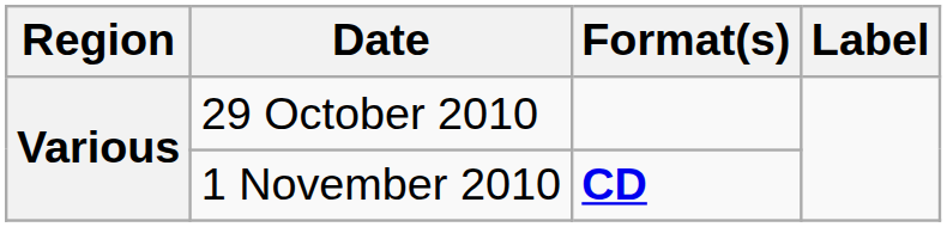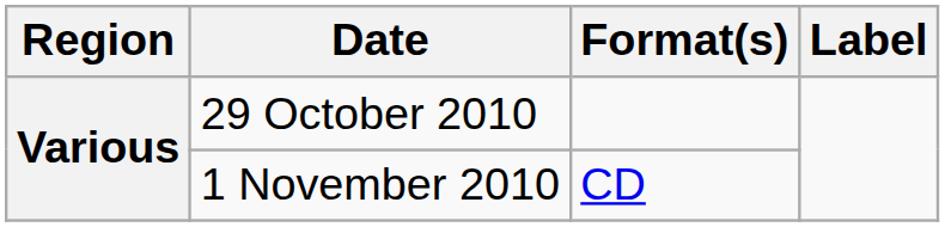1 November 2010 | Format(s): bold -> normal
